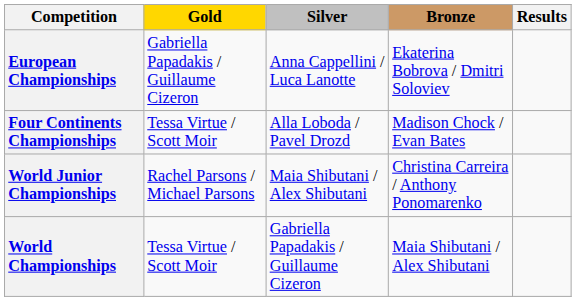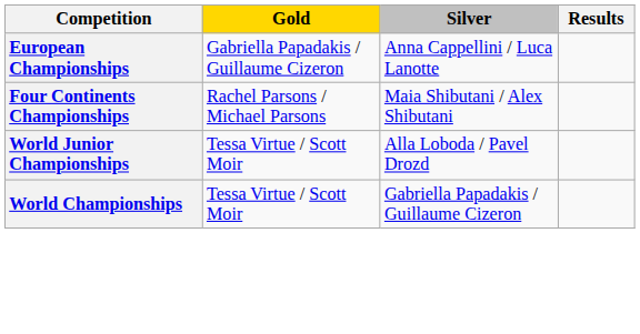- column: Bronze | Ekaterina Bobrova / Dmitri Soloviev | Madison Chock / Evan Bates | Christina Carreira / Anthony Ponomarenko | Maia Shibutani / Alex Shibutani
Four Continents Championships | Gold: Tessa Virtue / Scott Moir -> Rachel Parsons / Michael Parsons
Four Continents Championships | Silver: Alla Loboda / Pavel Drozd -> Maia Shibutani / Alex Shibutani
World Junior Championships | Gold: Rachel Parsons / Michael Parsons -> Tessa Virtue / Scott Moir
World Junior Championships | Silver: Maia Shibutani / Alex Shibutani -> Alla Loboda / Pavel Drozd
